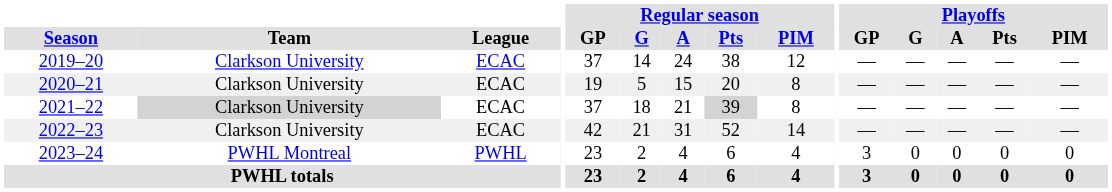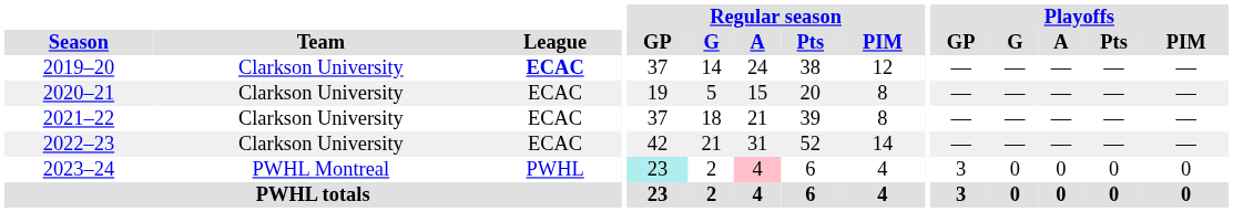2019–20 | League: normal -> bold
2021–22 | Team: lightgrey background -> no background
2021–22 | Regular season / Pts: lightgrey background -> no background
2023–24 | Regular season / GP: no background -> paleturquoise background
2023–24 | Regular season / A: no background -> pink background
